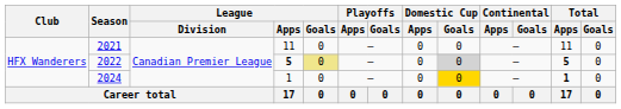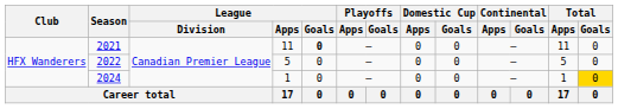2021 | League / Goals: normal -> bold
2022 | League / Apps: bold -> normal
2022 | League / Goals: khaki background -> no background
2022 | Domestic Cup / Goals: lightgrey background -> no background
2022 | Total / Apps: bold -> normal
2024 | Domestic Cup / Goals: gold background -> no background
2024 | Total / Apps: bold -> normal
2024 | Total / Goals: no background -> gold background
